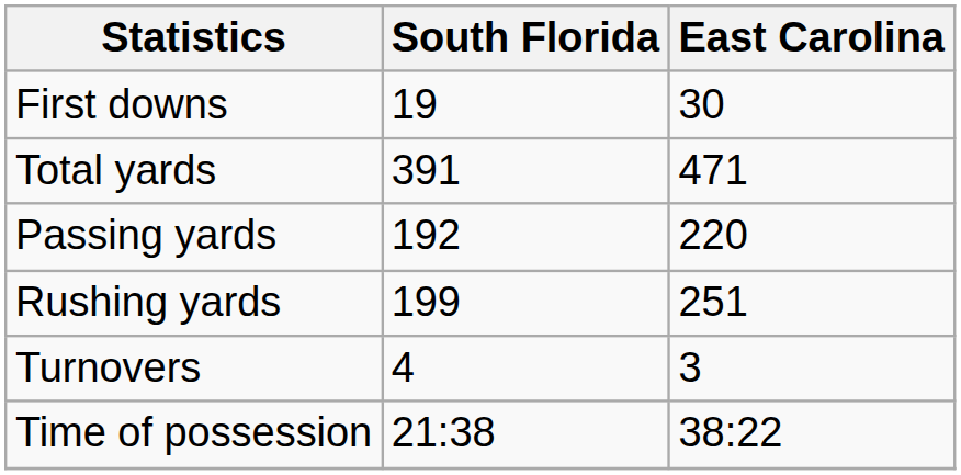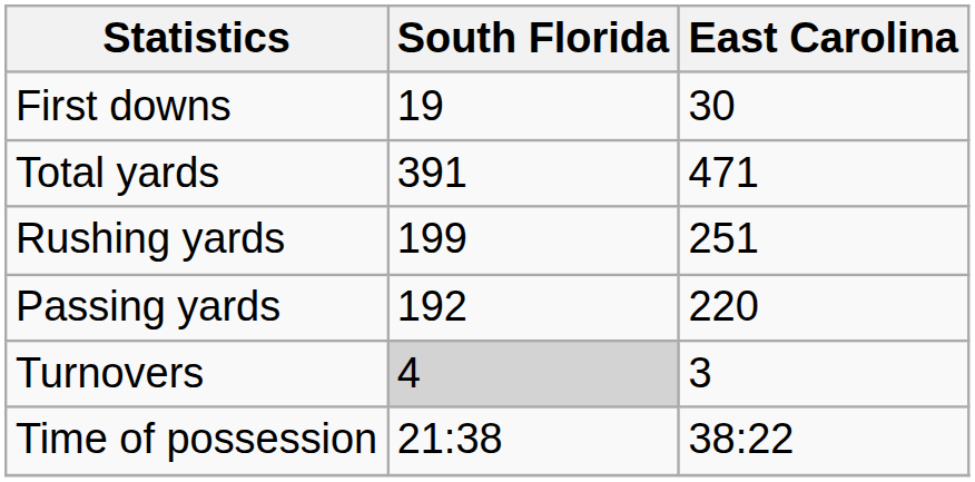rows swapped: Rushing yards <-> Passing yards
Turnovers | South Florida: no background -> lightgrey background
